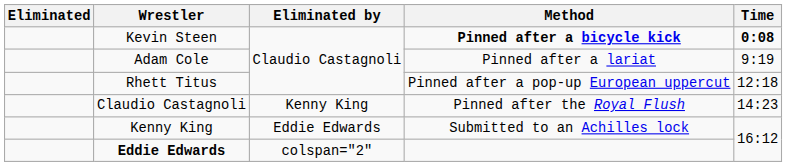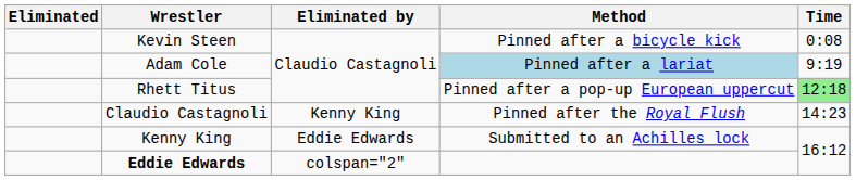Kevin Steen | Method: bold -> normal
Kevin Steen | Time: bold -> normal
Adam Cole | Method: no background -> lightblue background
Rhett Titus | Time: no background -> lightgreen background
